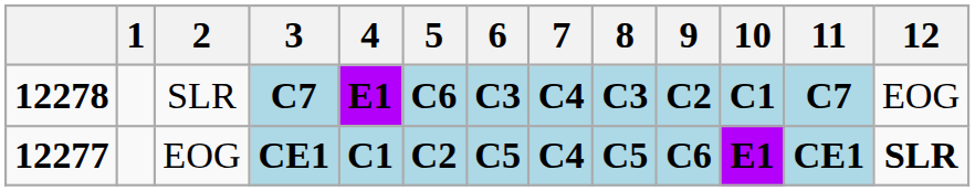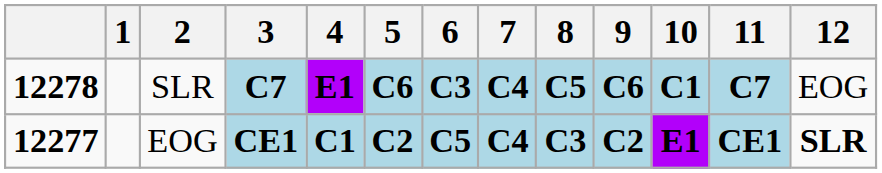row 2 | 8: C3 -> C5
row 2 | 9: C2 -> C6
row 3 | 8: C5 -> C3
row 3 | 9: C6 -> C2
